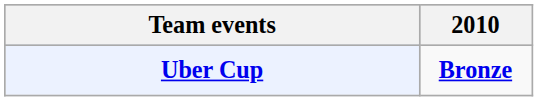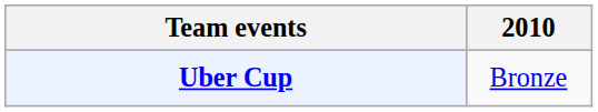Uber Cup | 2010: bold -> normal
